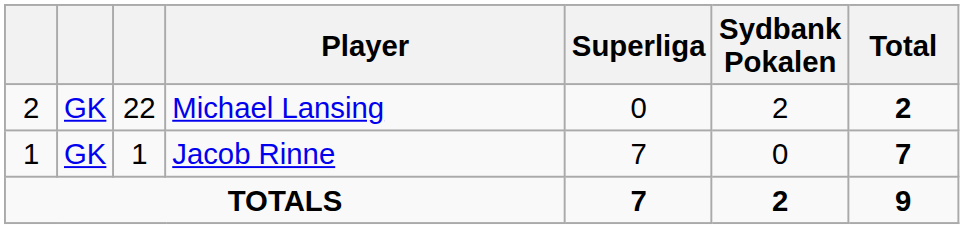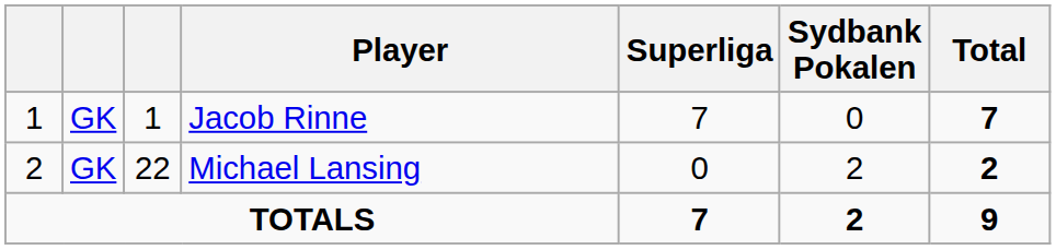rows swapped: Jacob Rinne <-> Michael Lansing
